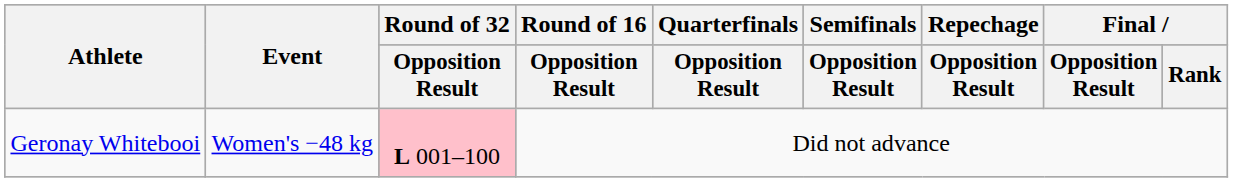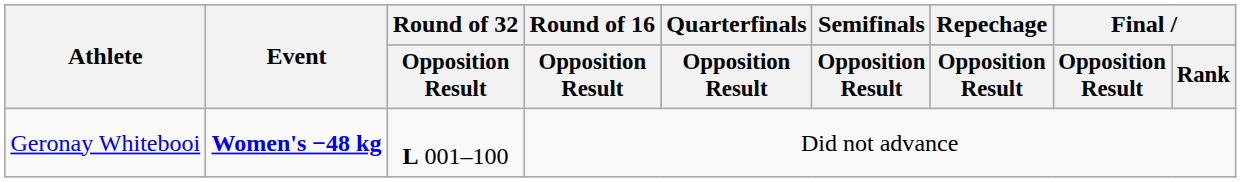Geronay Whitebooi | Event: normal -> bold
Geronay Whitebooi | Round of 32 / Opposition Result: pink background -> no background
